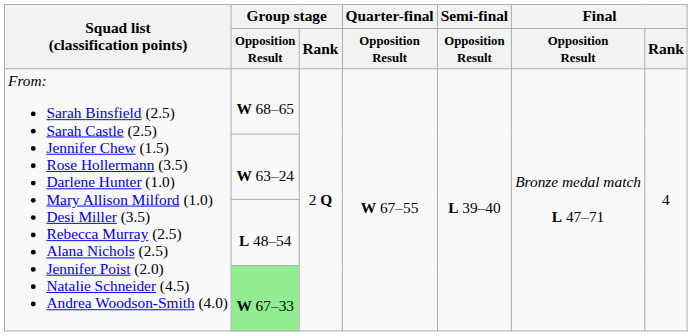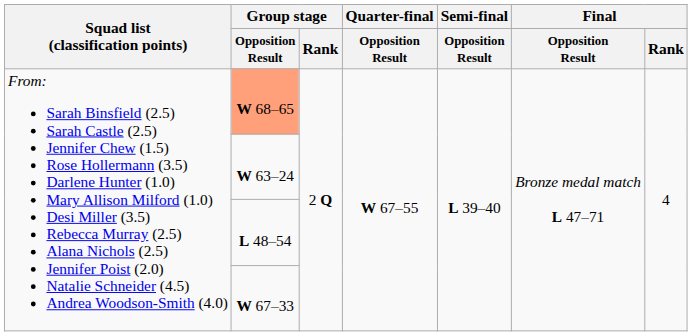W 68–65 | Group stage / Opposition Result: no background -> lightsalmon background
W 67–33 | Group stage / Opposition Result: lightgreen background -> no background
